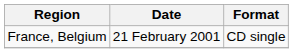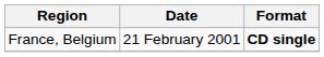France, Belgium | Format: normal -> bold
